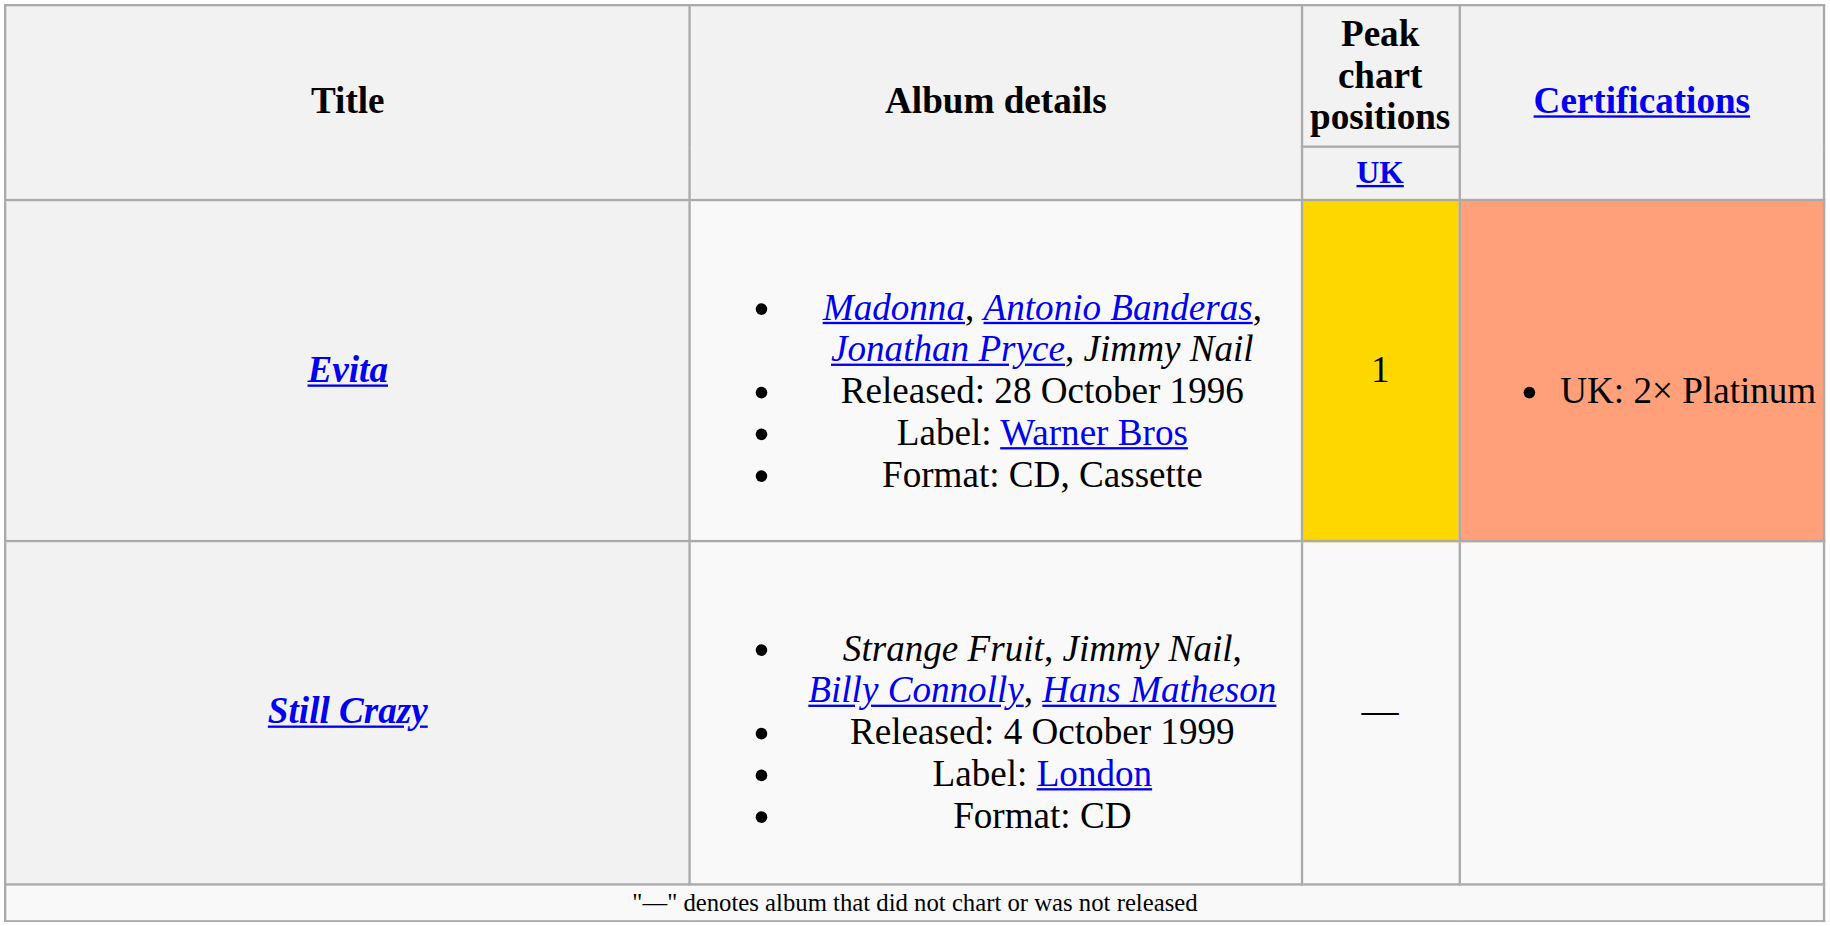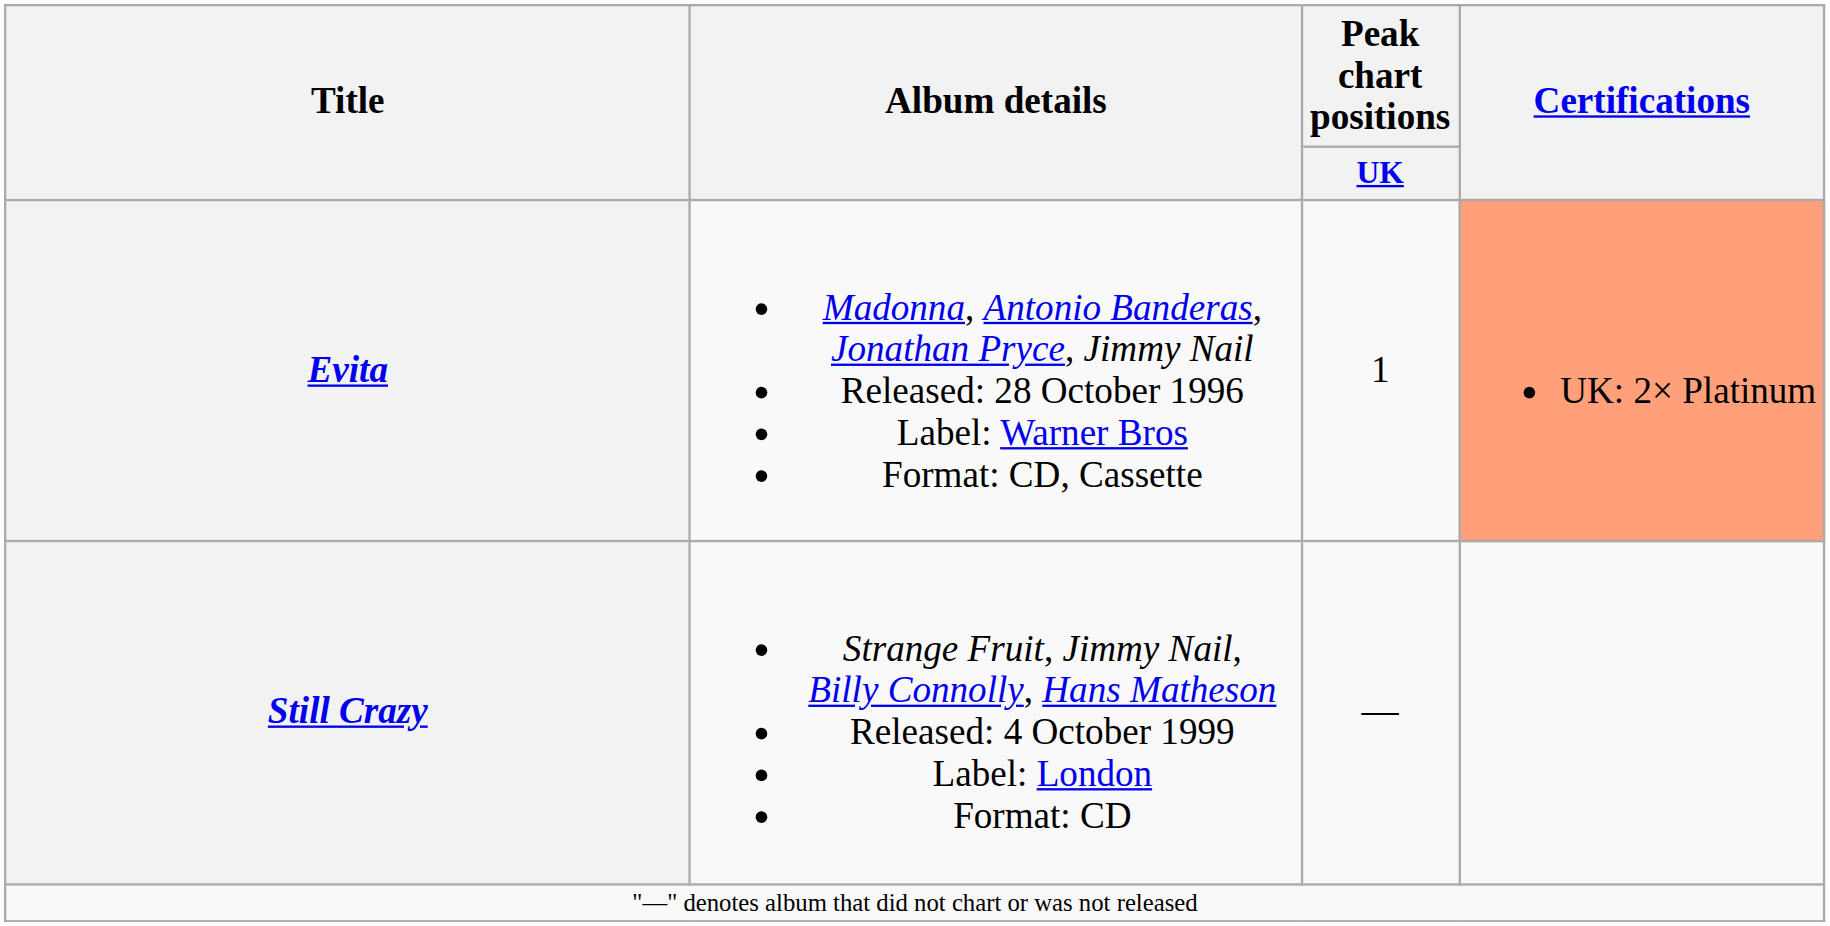Evita | Peak chart positions / UK: gold background -> no background
